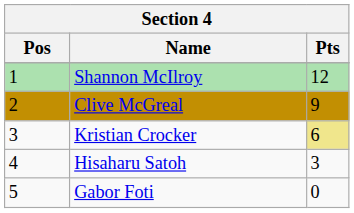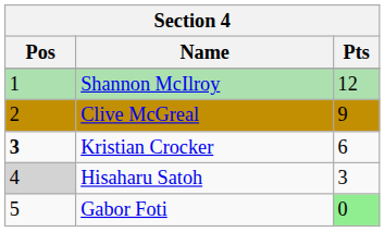Kristian Crocker | Pos: normal -> bold
Kristian Crocker | Pts: khaki background -> no background
Hisaharu Satoh | Pos: no background -> lightgrey background
Gabor Foti | Pts: no background -> lightgreen background
